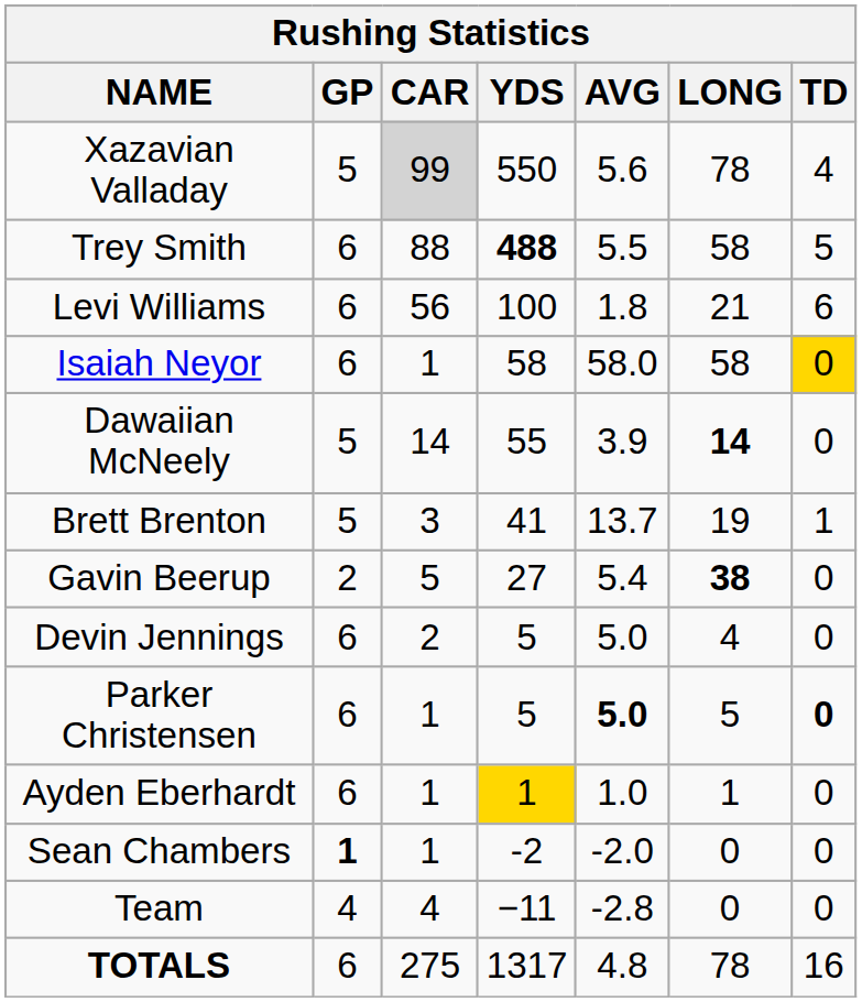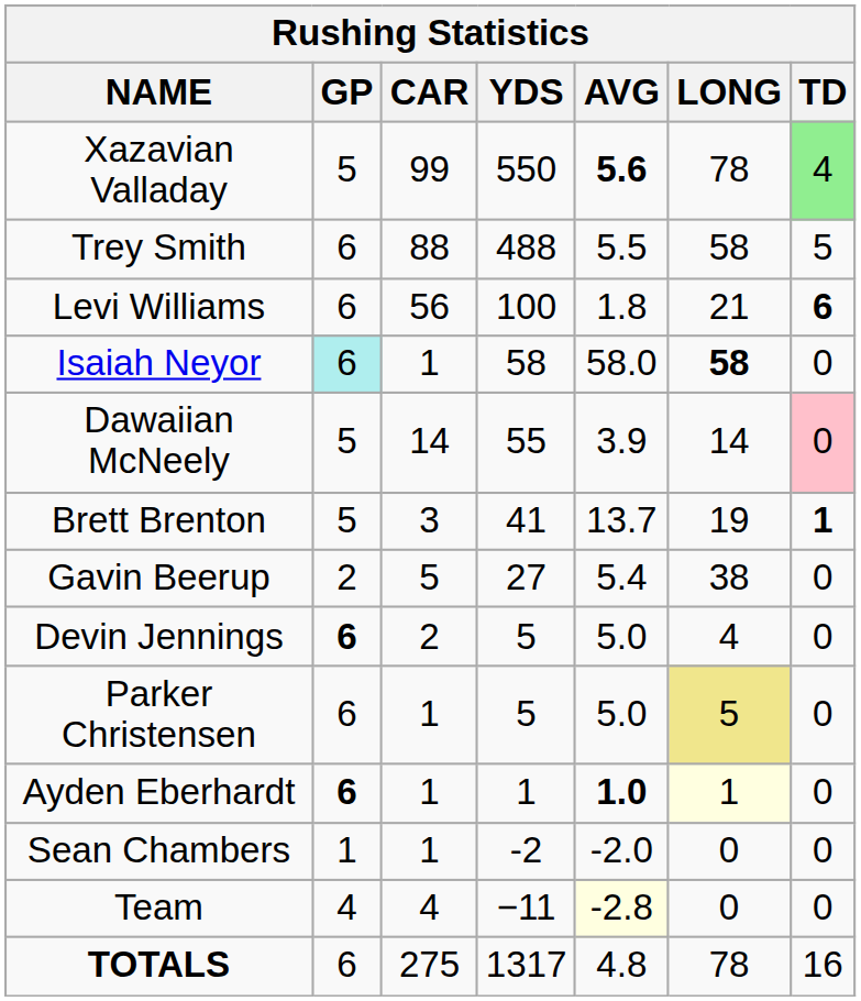Xazavian Valladay | CAR: lightgrey background -> no background
Xazavian Valladay | AVG: normal -> bold
Xazavian Valladay | TD: no background -> lightgreen background
Trey Smith | YDS: bold -> normal
Levi Williams | TD: normal -> bold
Isaiah Neyor | GP: no background -> paleturquoise background
Isaiah Neyor | LONG: normal -> bold
Isaiah Neyor | TD: gold background -> no background
Dawaiian McNeely | LONG: bold -> normal
Dawaiian McNeely | TD: no background -> pink background
Brett Brenton | TD: normal -> bold
Gavin Beerup | LONG: bold -> normal
Devin Jennings | GP: normal -> bold
Parker Christensen | AVG: bold -> normal
Parker Christensen | LONG: no background -> khaki background
Parker Christensen | TD: bold -> normal
Ayden Eberhardt | GP: normal -> bold
Ayden Eberhardt | YDS: gold background -> no background
Ayden Eberhardt | AVG: normal -> bold
Ayden Eberhardt | LONG: no background -> lightyellow background
Sean Chambers | GP: bold -> normal
Team | AVG: no background -> lightyellow background
